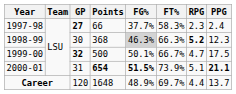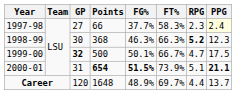1997-98 | GP: bold -> normal
1997-98 | PPG: no background -> lightyellow background
1998-99 | FG%: lightgrey background -> no background
